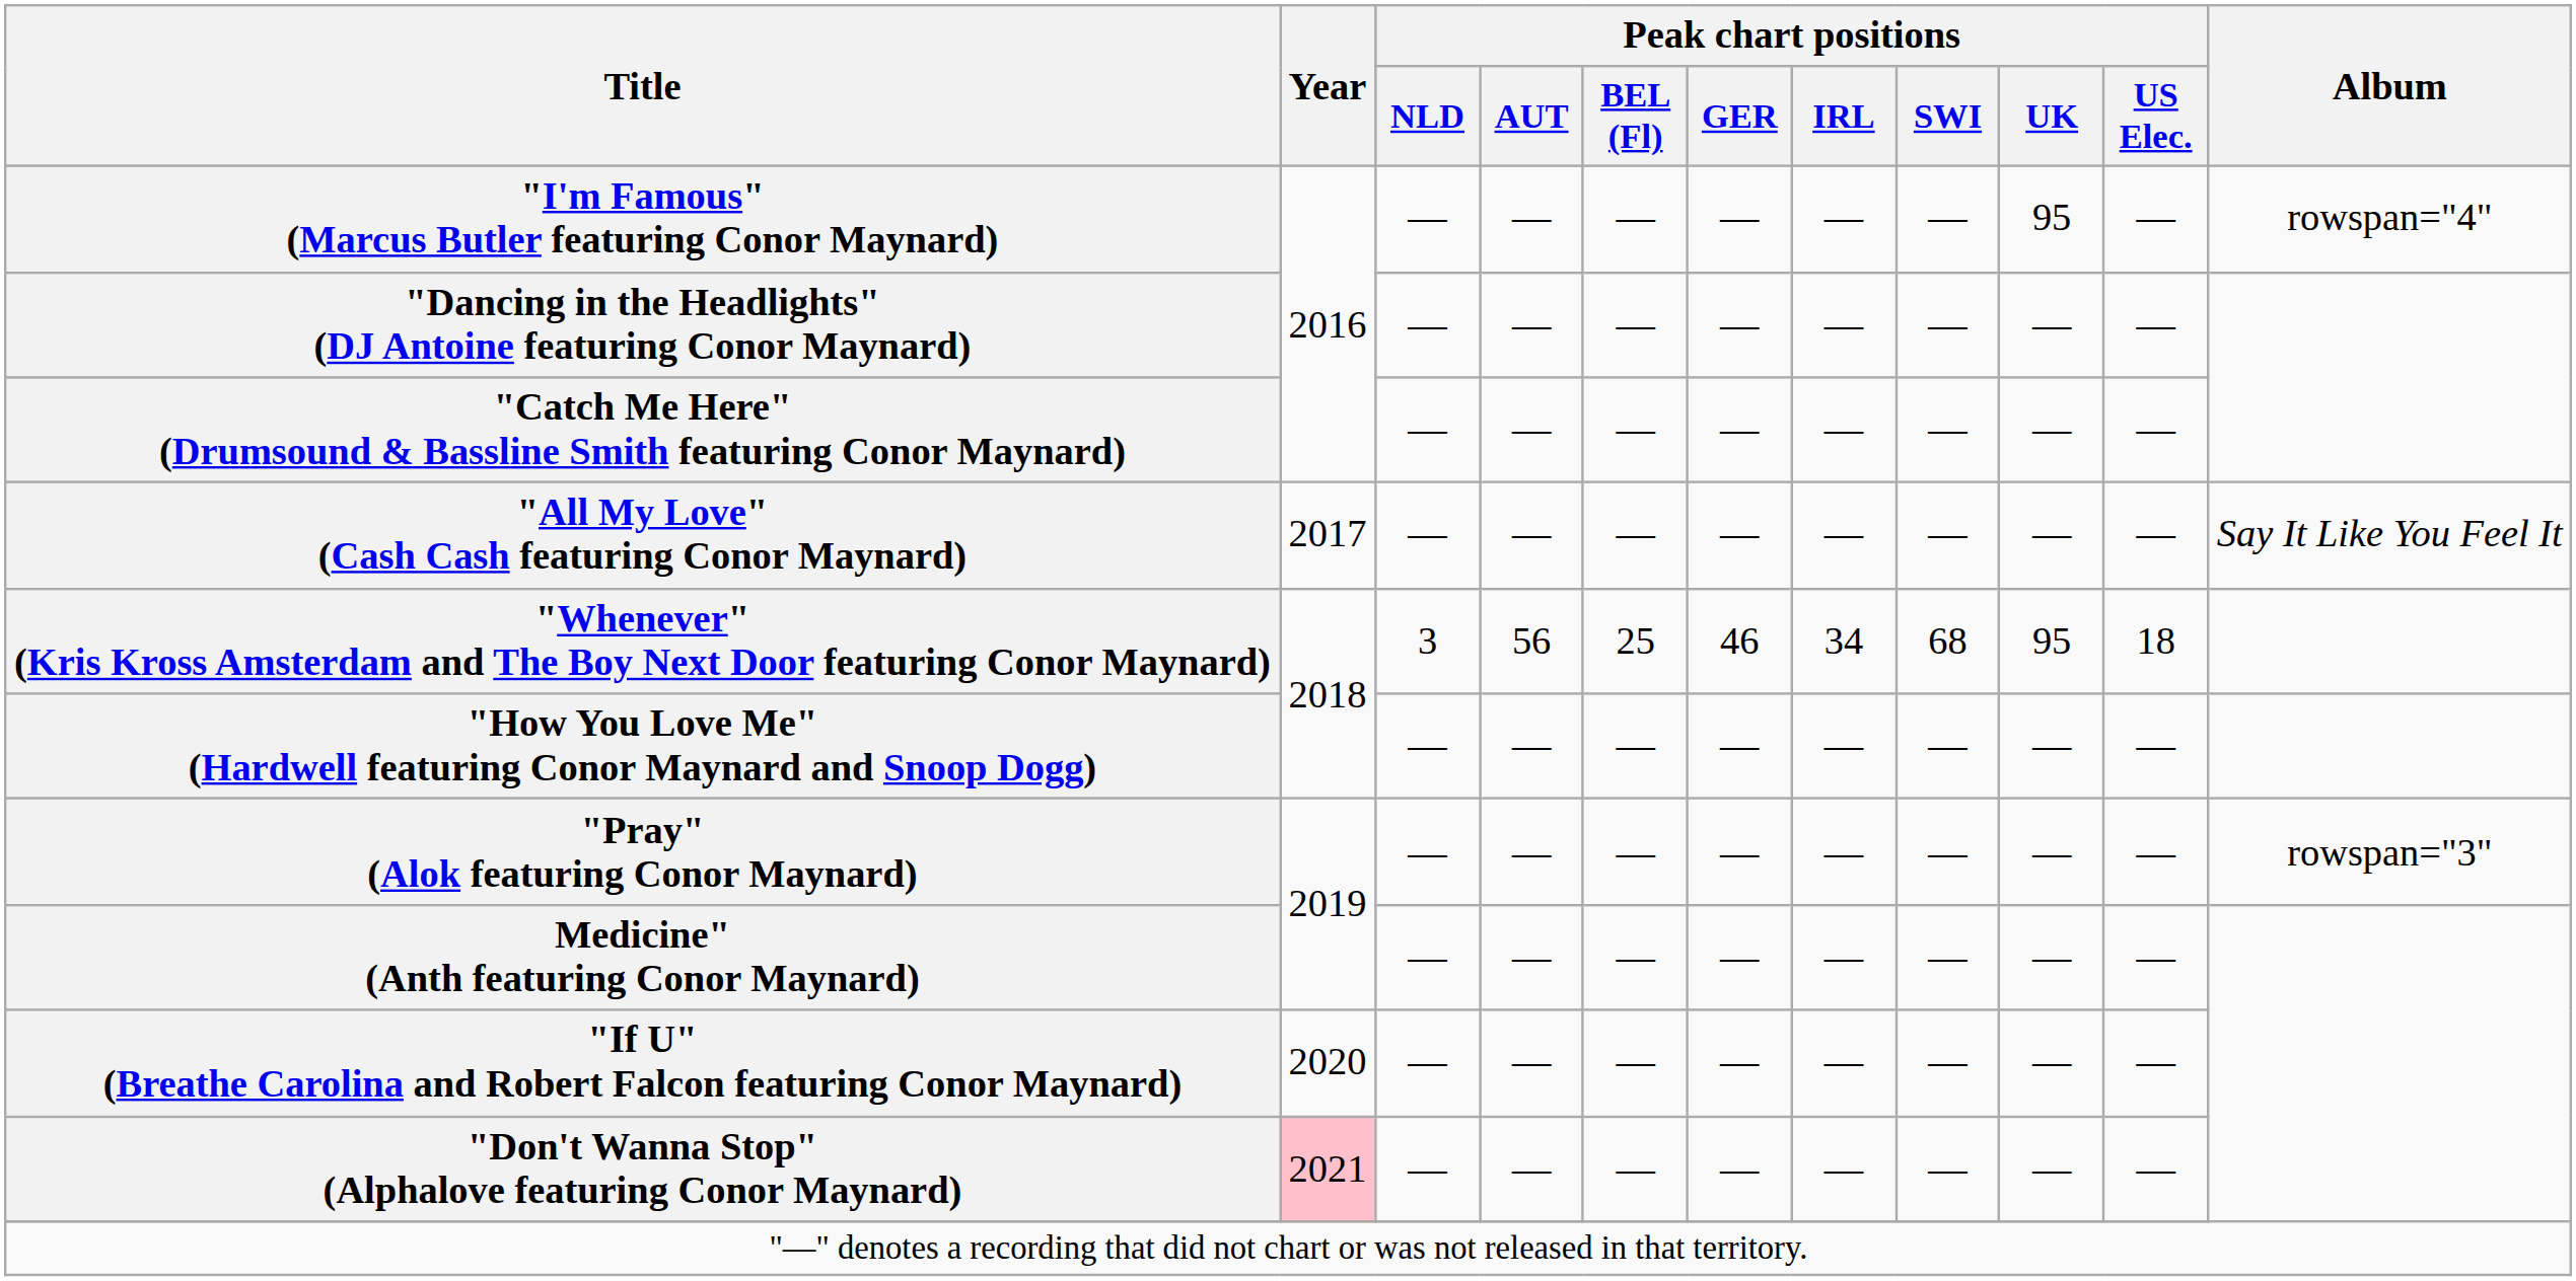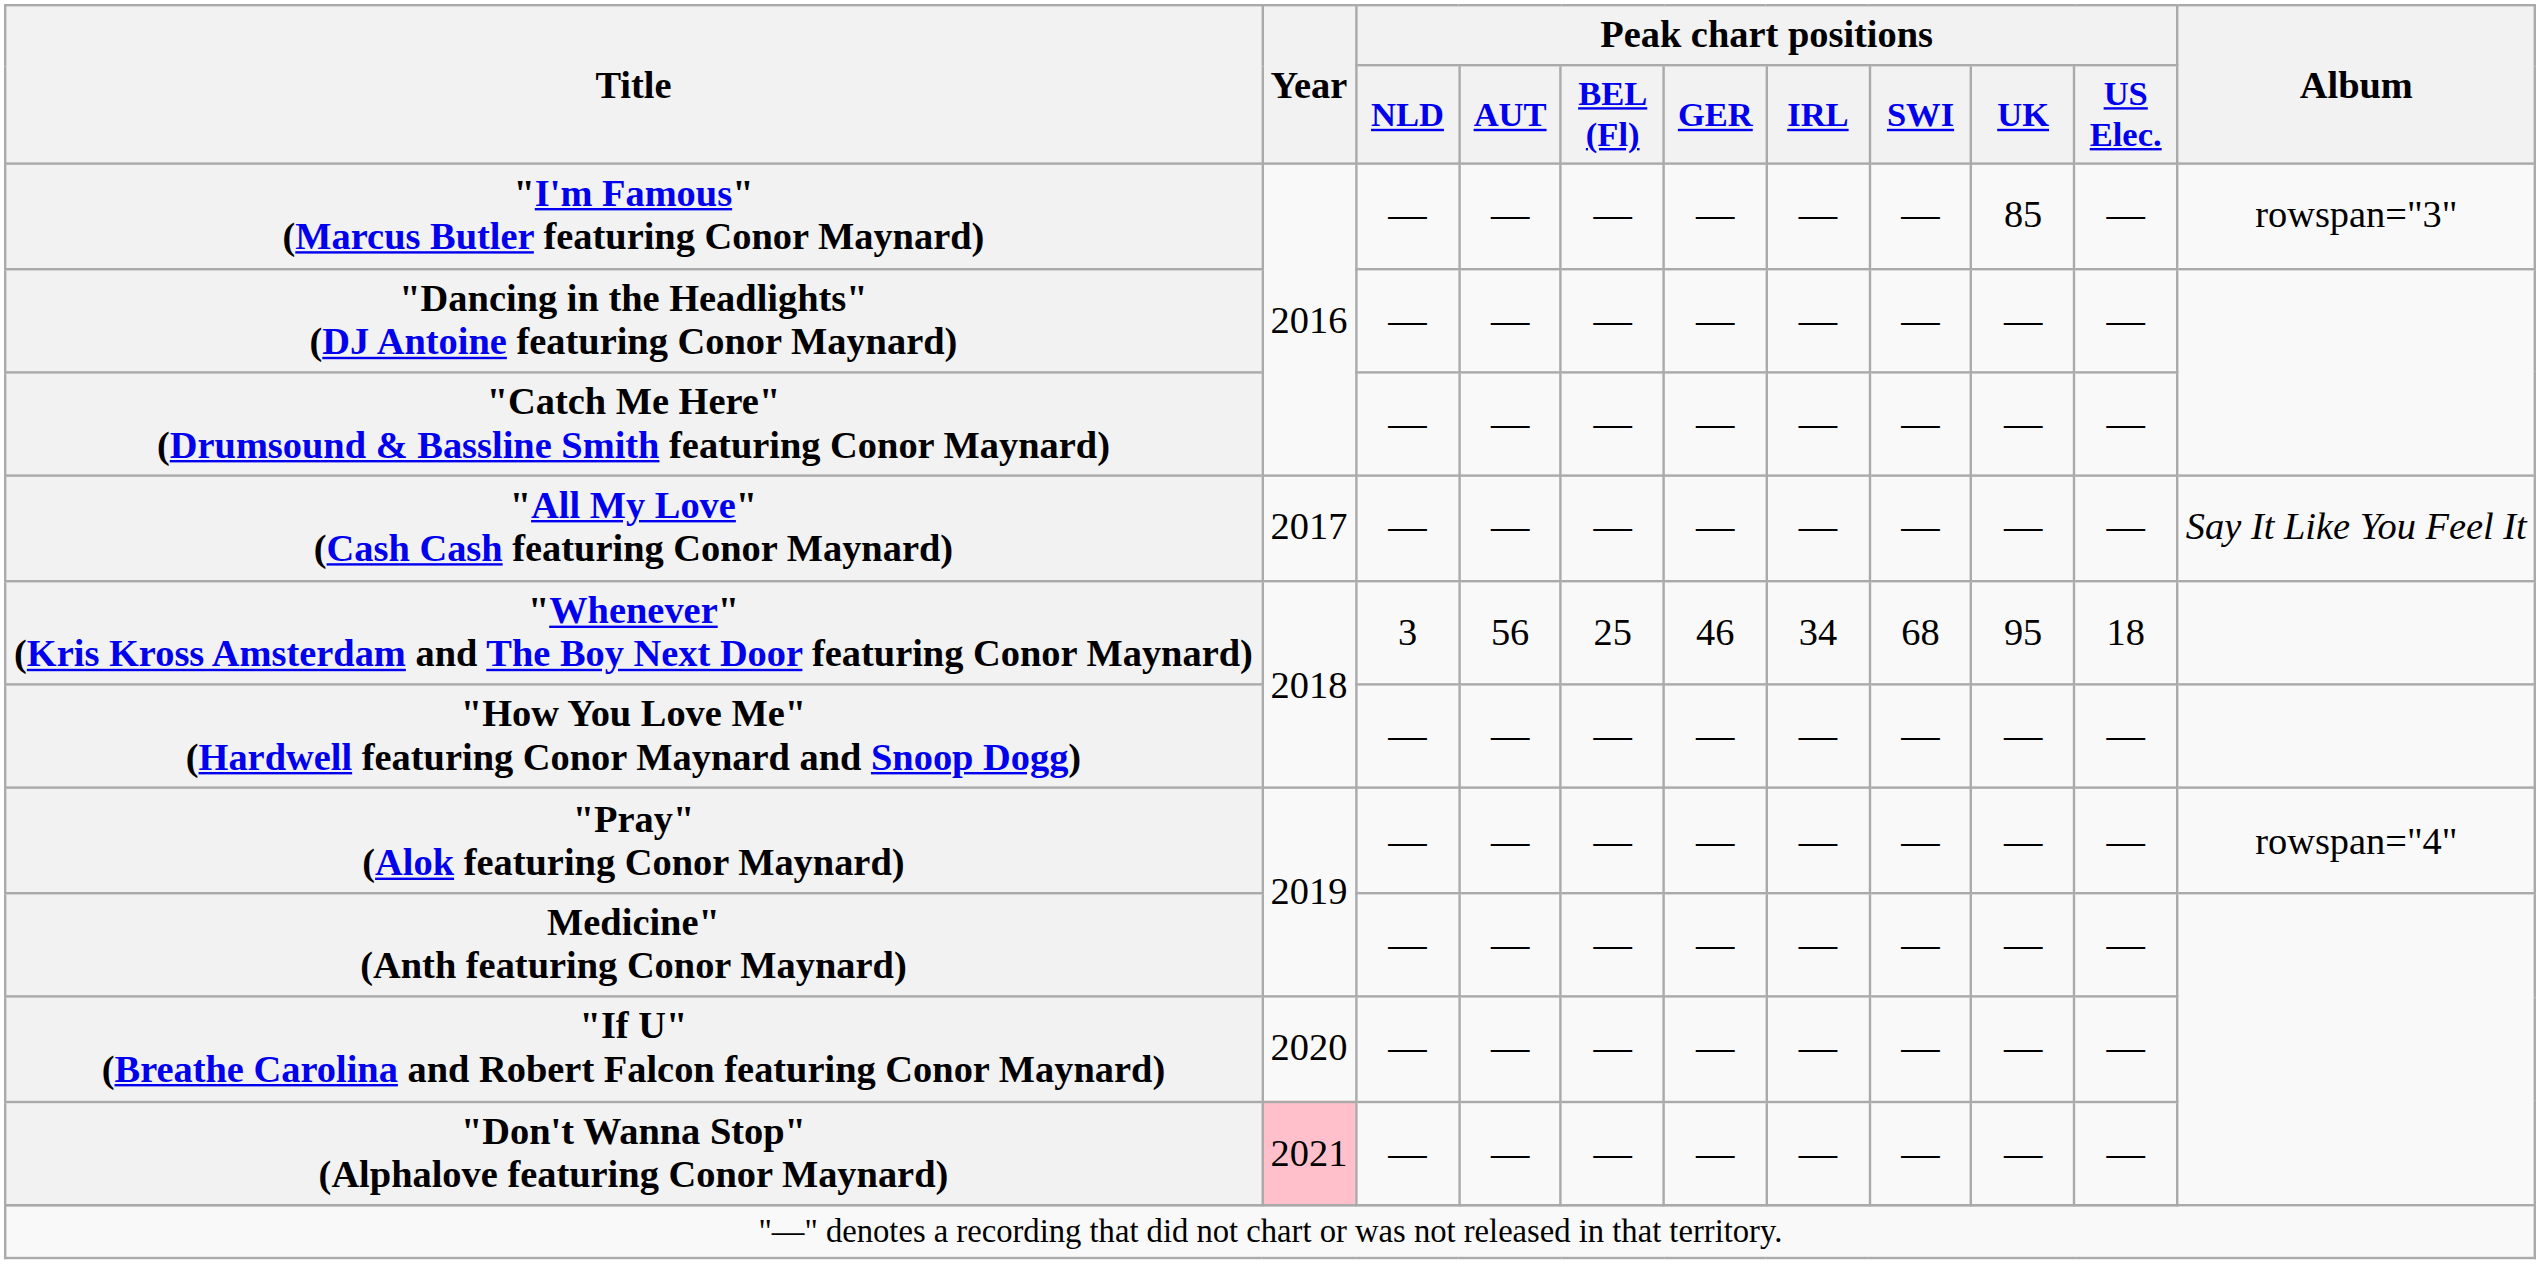"I'm Famous" (Marcus Butler featuring Conor Maynard) | Peak chart positions / UK: 95 -> 85
"I'm Famous" (Marcus Butler featuring Conor Maynard) | Album: rowspan="4" -> rowspan="3"
"Pray" (Alok featuring Conor Maynard) | Album: rowspan="3" -> rowspan="4"
